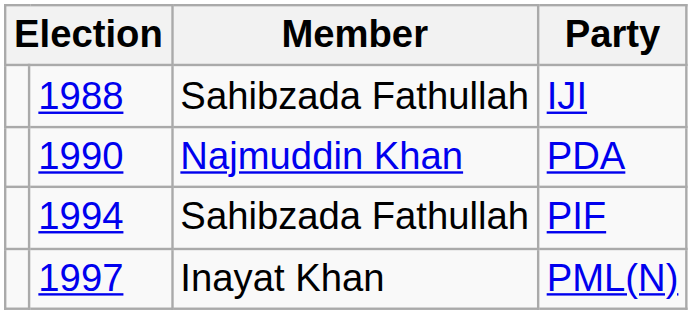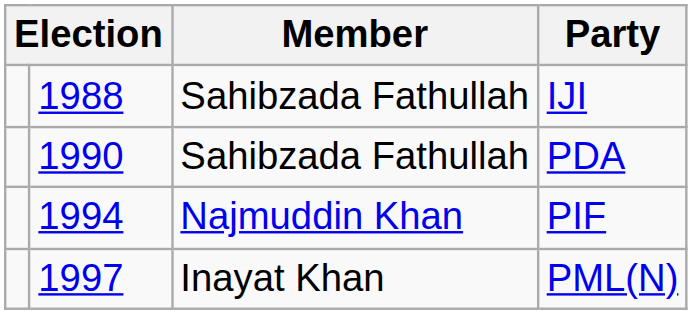PDA | Member: Najmuddin Khan -> Sahibzada Fathullah
PIF | Member: Sahibzada Fathullah -> Najmuddin Khan
